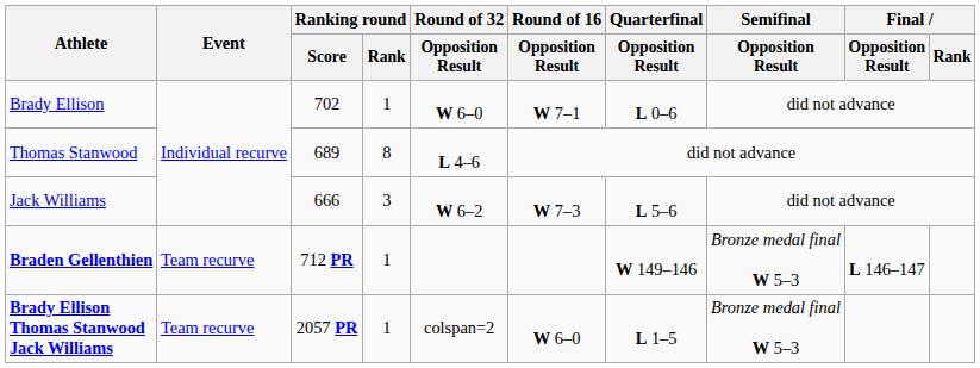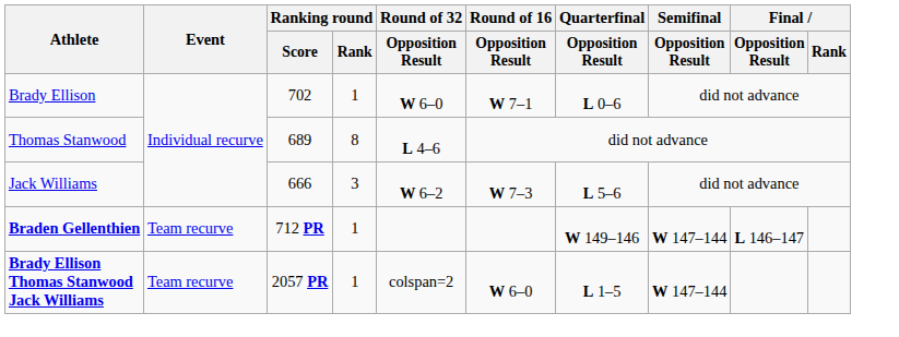Braden Gellenthien | Semifinal / Opposition Result: Bronze medal final W 5–3 -> W 147–144
Brady Ellison Thomas Stanwood Jack Williams | Semifinal / Opposition Result: Bronze medal final W 5–3 -> W 147–144
